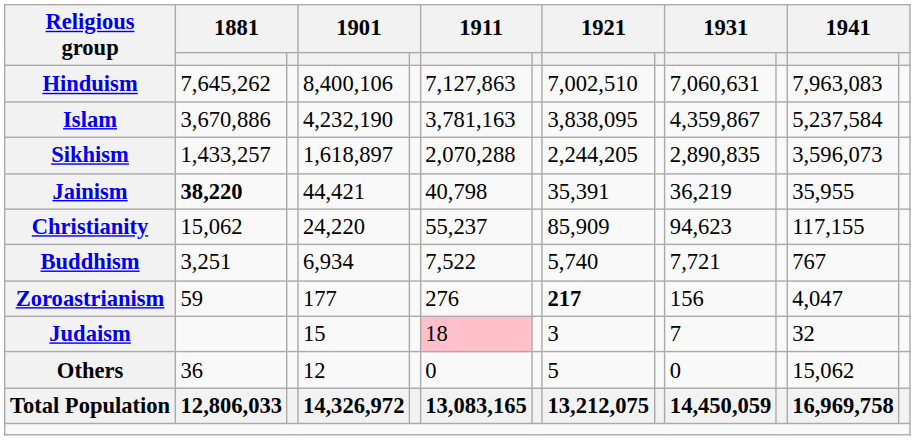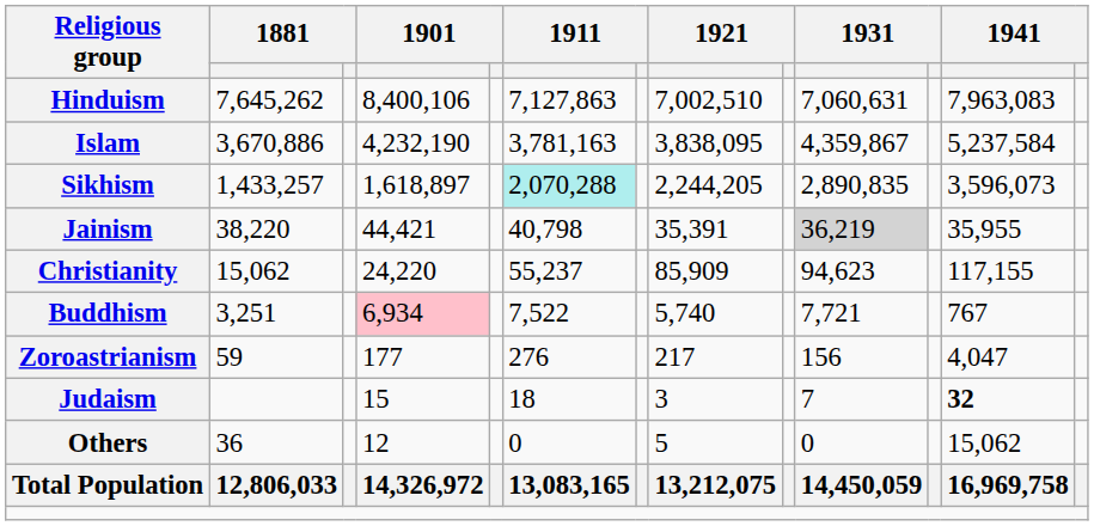Sikhism | column 6: no background -> paleturquoise background
Jainism | column 2: bold -> normal
Jainism | column 10: no background -> lightgrey background
Buddhism | column 4: no background -> pink background
Zoroastrianism | column 8: bold -> normal
Judaism | column 6: pink background -> no background
Judaism | column 12: normal -> bold
